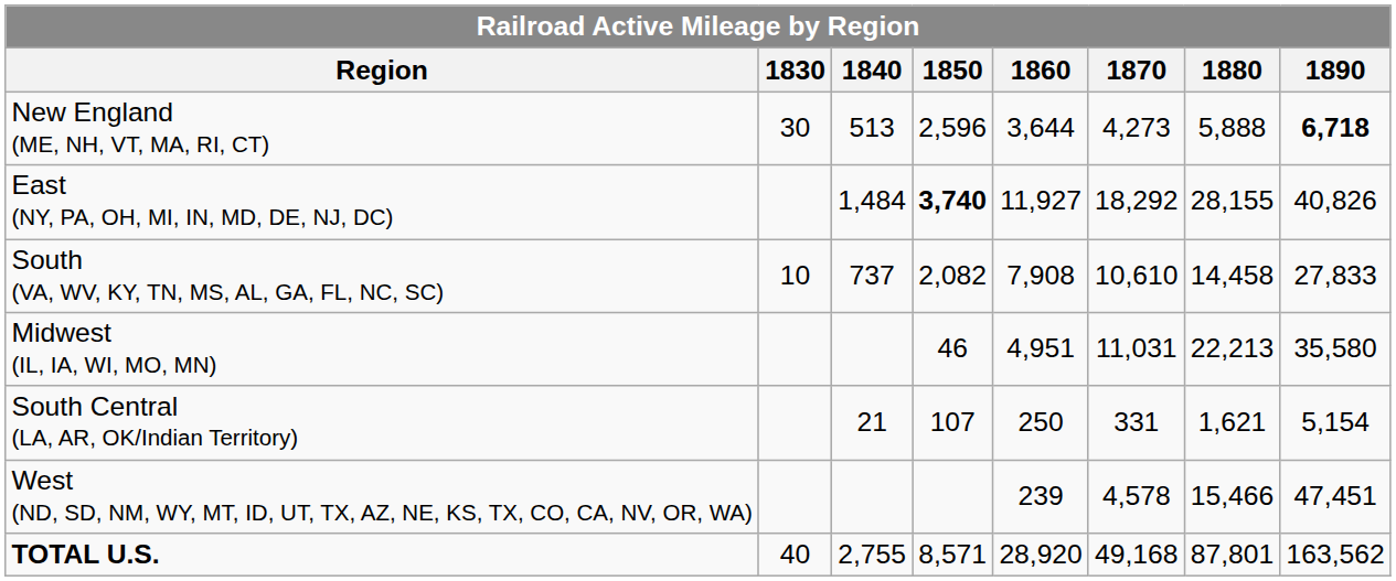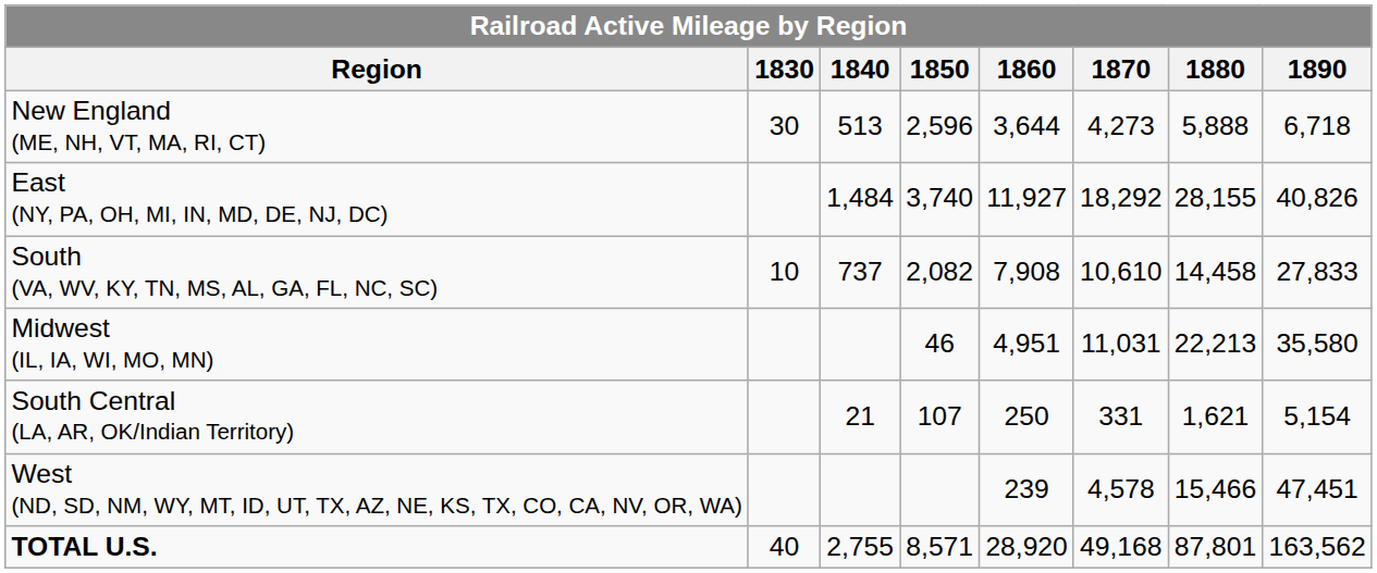New England (ME, NH, VT, MA, RI, CT) | 1890: bold -> normal
East (NY, PA, OH, MI, IN, MD, DE, NJ, DC) | 1850: bold -> normal
